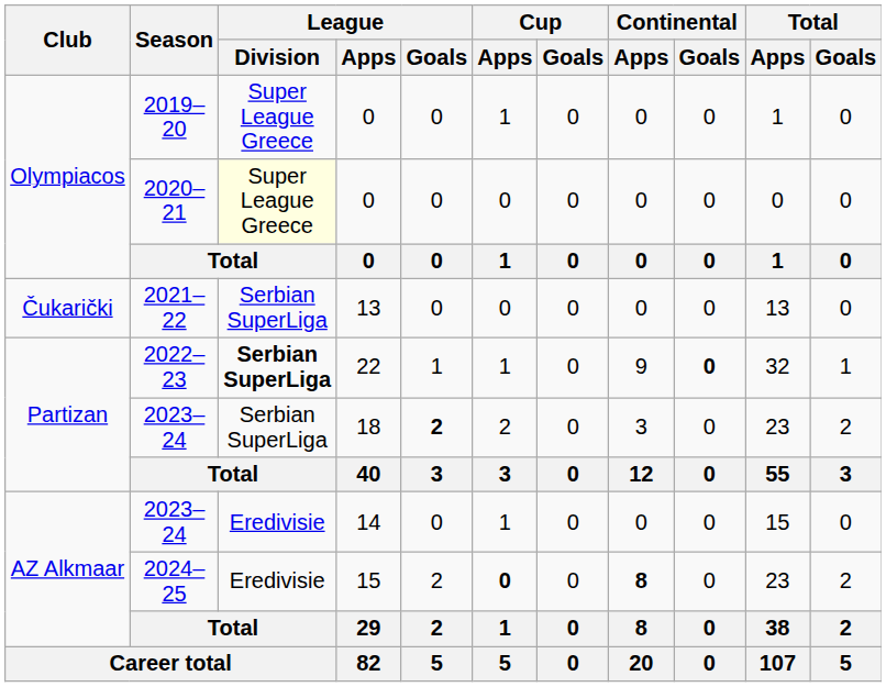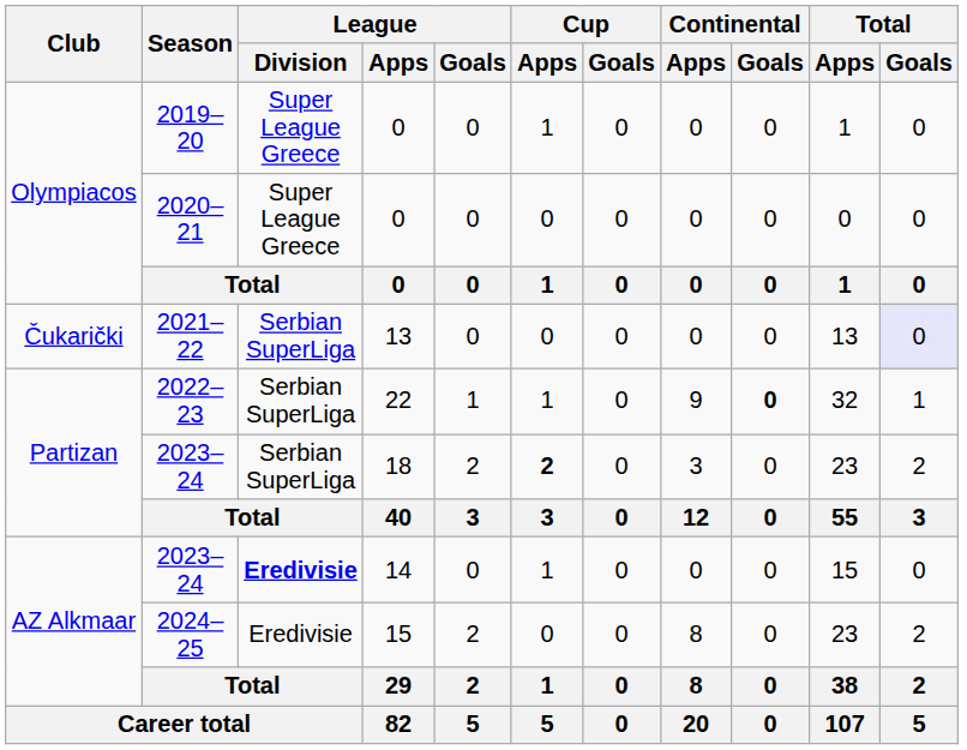2020–21 | League / Division: lightyellow background -> no background
2021–22 | Total / Goals: no background -> lavender background
2022–23 | League / Division: bold -> normal
2023–24 / 18 | League / Goals: bold -> normal
2023–24 / 18 | Cup / Apps: normal -> bold
2023–24 / 14 | League / Division: normal -> bold
2024–25 | Cup / Apps: bold -> normal
2024–25 | Continental / Apps: bold -> normal
